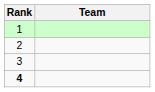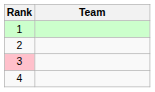3 | Rank: no background -> pink background
4 | Rank: bold -> normal
